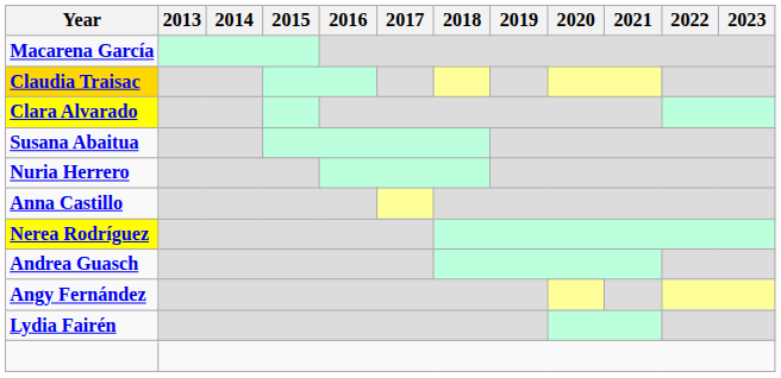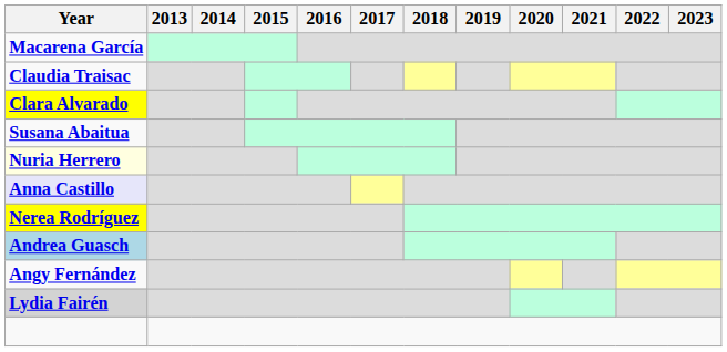Claudia Traisac | Year: gold background -> no background
Nuria Herrero | Year: no background -> lightyellow background
Anna Castillo | Year: no background -> lavender background
Andrea Guasch | Year: no background -> lightblue background
Lydia Fairén | Year: no background -> lightgrey background
